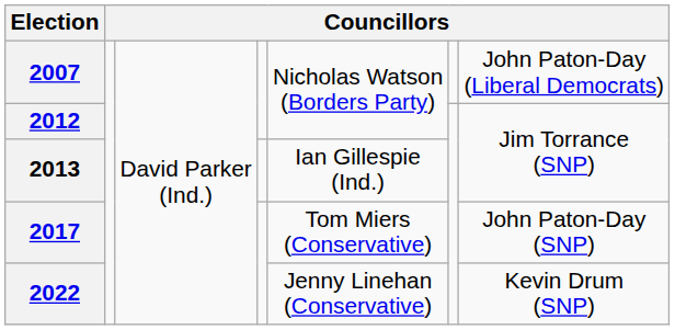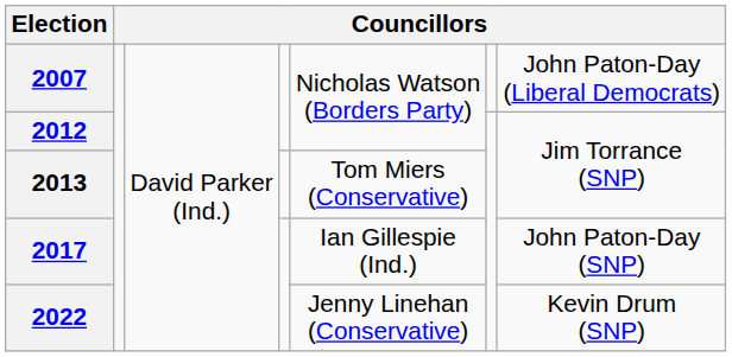2013 | column 5: Ian Gillespie (Ind.) -> Tom Miers (Conservative)
2017 | column 5: Tom Miers (Conservative) -> Ian Gillespie (Ind.)
